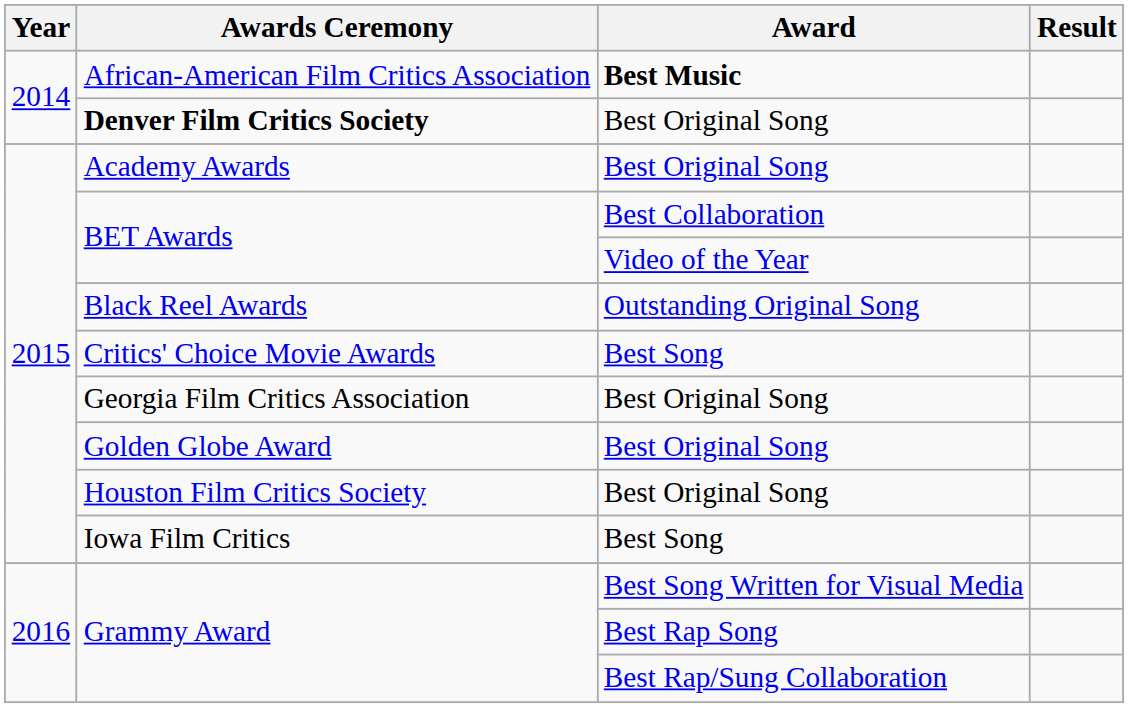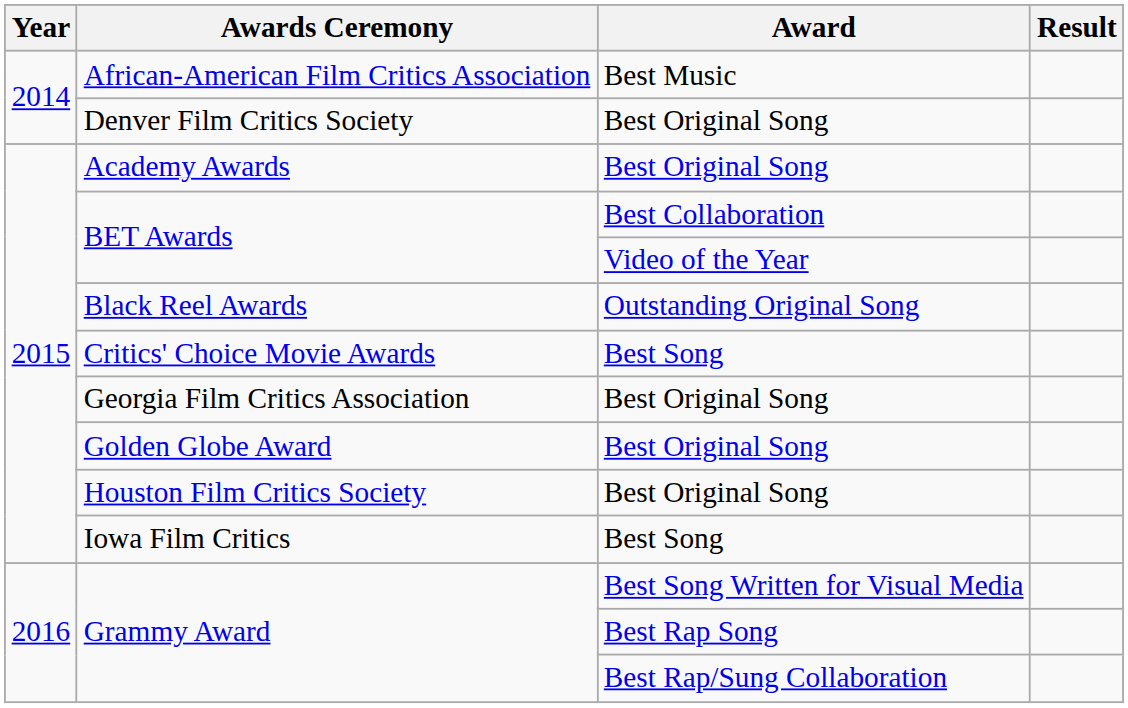African-American Film Critics Association | Award: bold -> normal
Denver Film Critics Society | Awards Ceremony: bold -> normal
